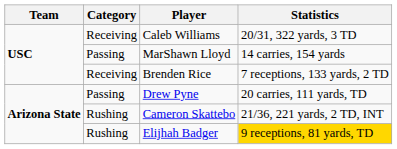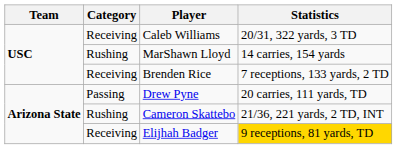MarShawn Lloyd | Category: Passing -> Rushing
Elijhah Badger | Category: Rushing -> Receiving
